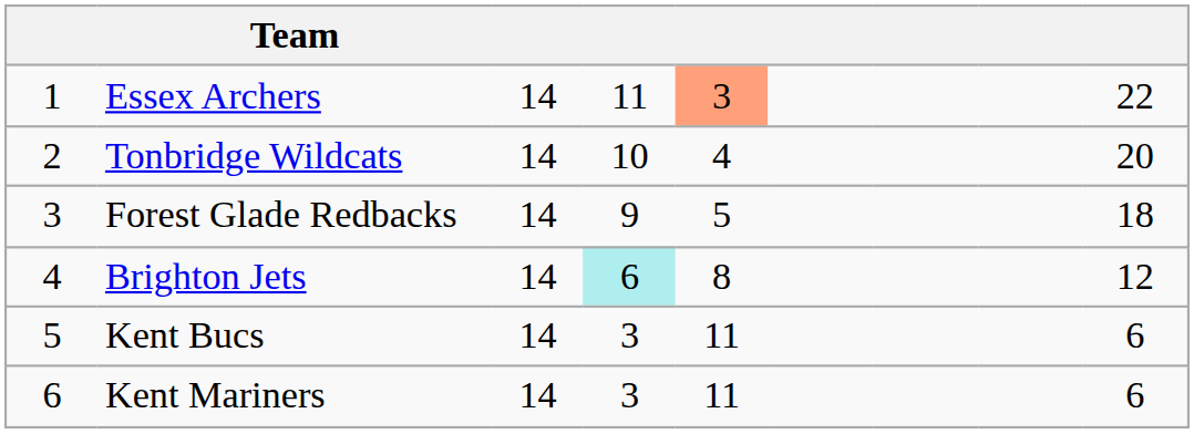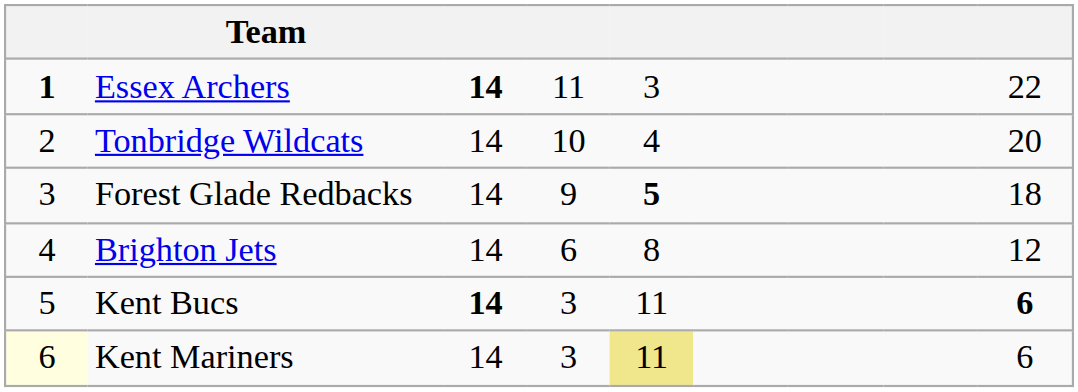Essex Archers | column 1: normal -> bold
Essex Archers | column 3: normal -> bold
Essex Archers | column 5: lightsalmon background -> no background
Forest Glade Redbacks | column 5: normal -> bold
Brighton Jets | column 4: paleturquoise background -> no background
Kent Bucs | column 3: normal -> bold
Kent Bucs | column 9: normal -> bold
Kent Mariners | column 1: no background -> lightyellow background
Kent Mariners | column 5: no background -> khaki background
